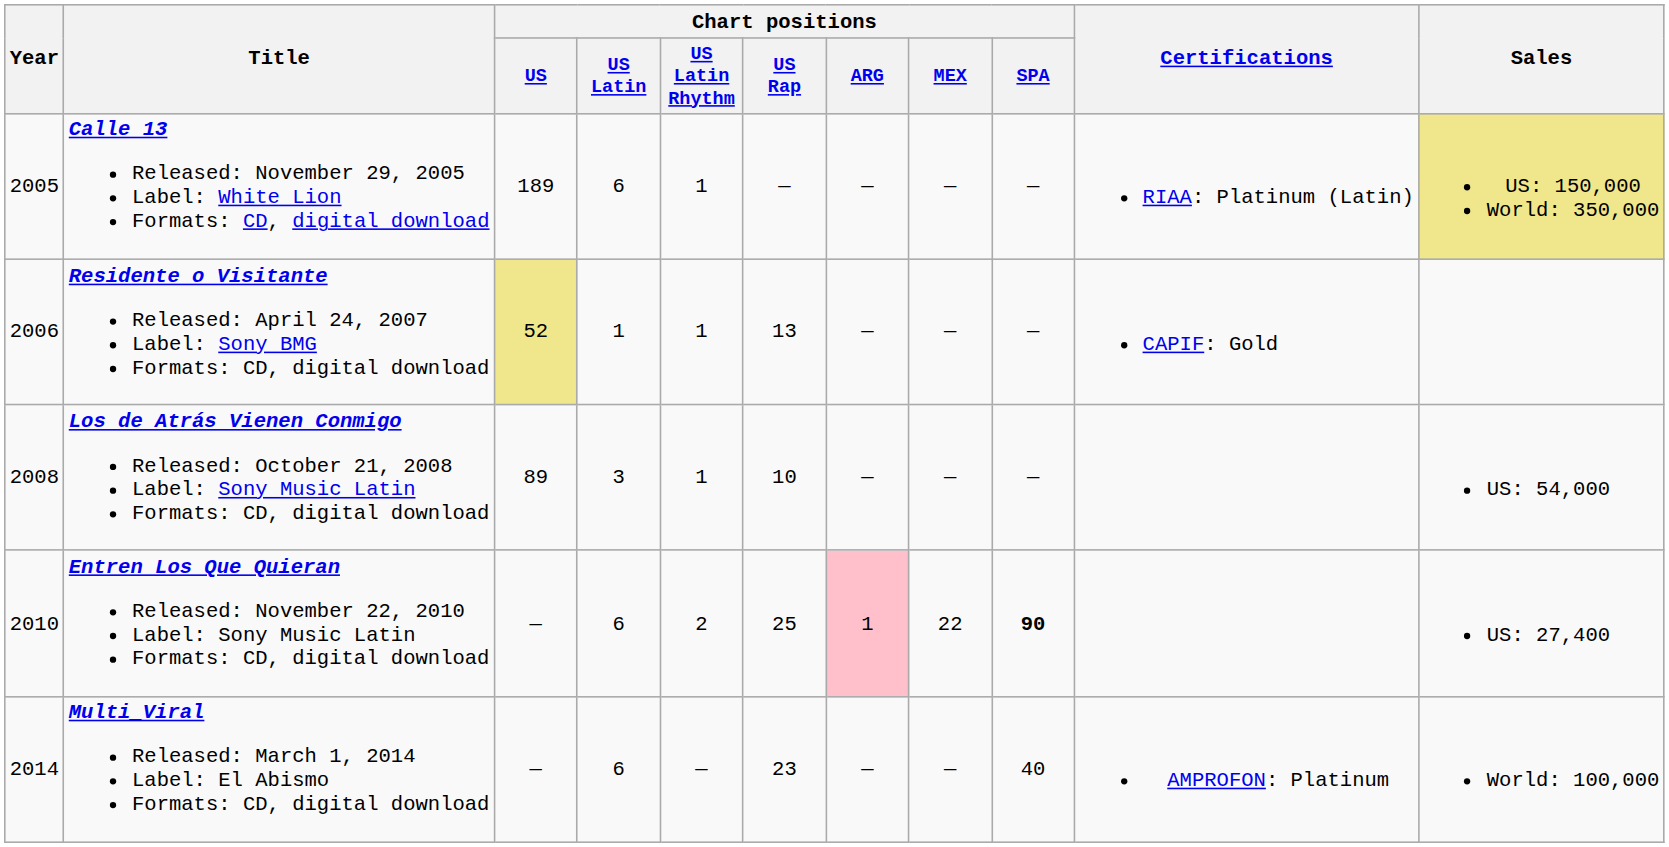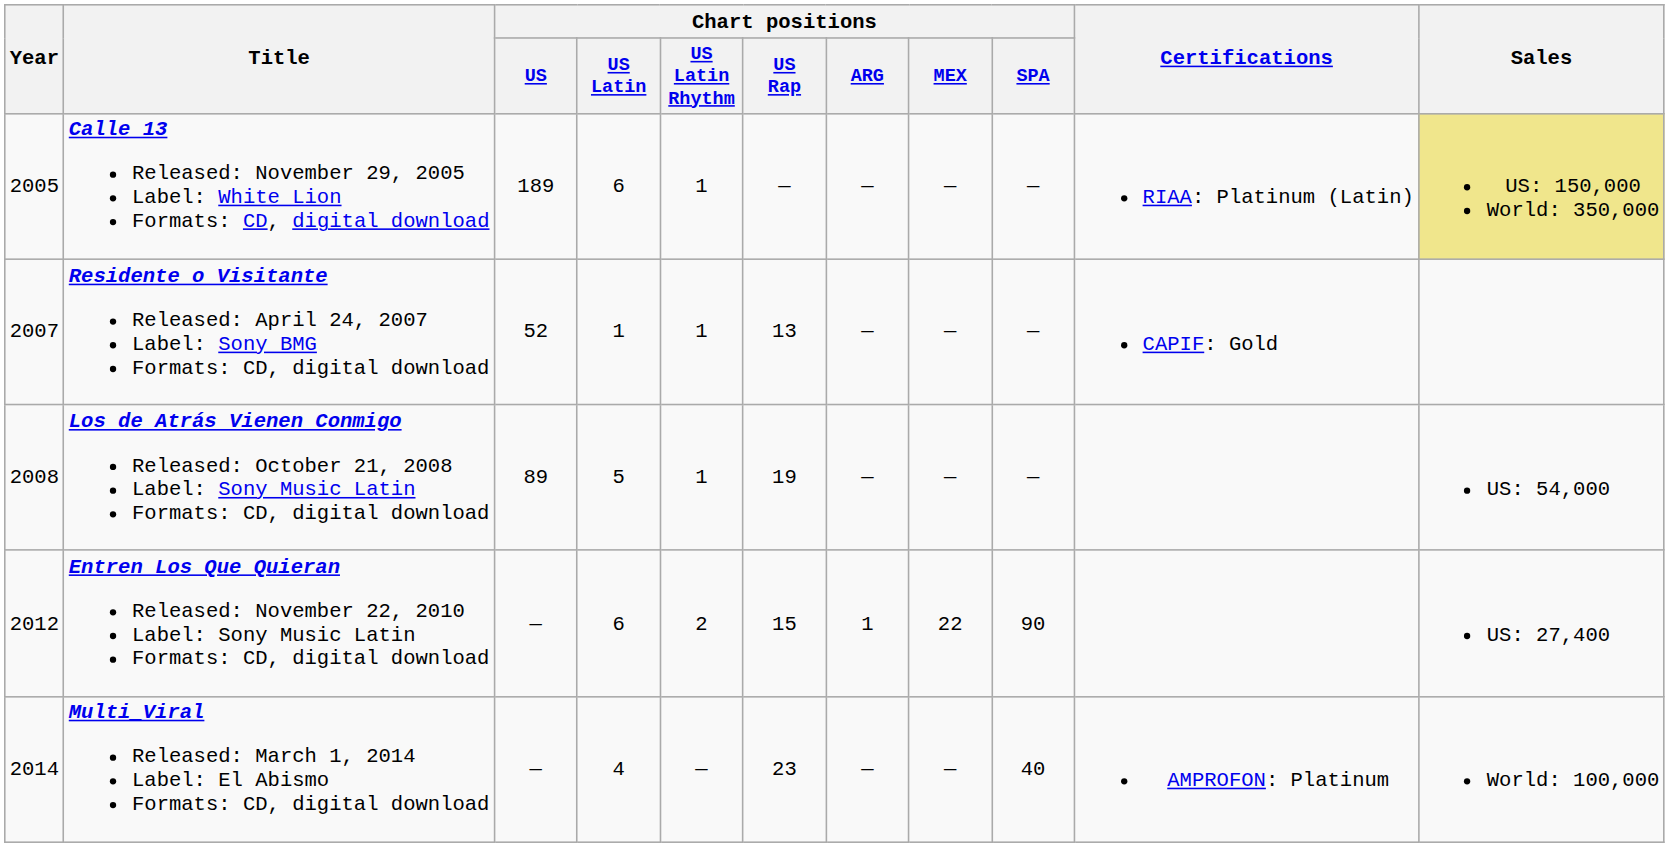row 4 | Year: 2006 -> 2007
row 4 | Chart positions / US: khaki background -> no background
row 5 | Chart positions / US Latin: 3 -> 5
row 5 | Chart positions / US Rap: 10 -> 19
row 6 | Year: 2010 -> 2012
row 6 | Chart positions / US Rap: 25 -> 15
row 6 | Chart positions / ARG: pink background -> no background
row 6 | Chart positions / SPA: bold -> normal
row 7 | Chart positions / US Latin: 6 -> 4
